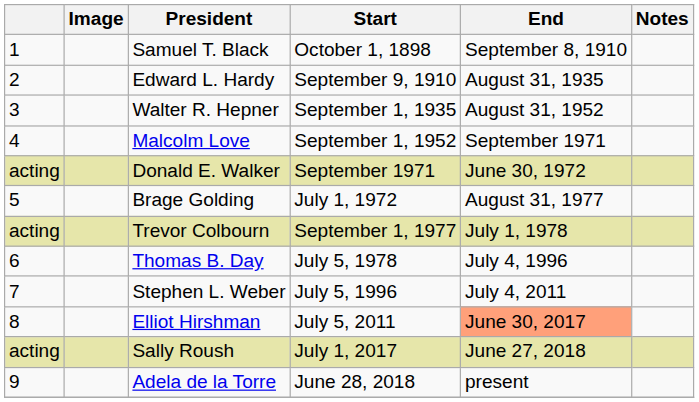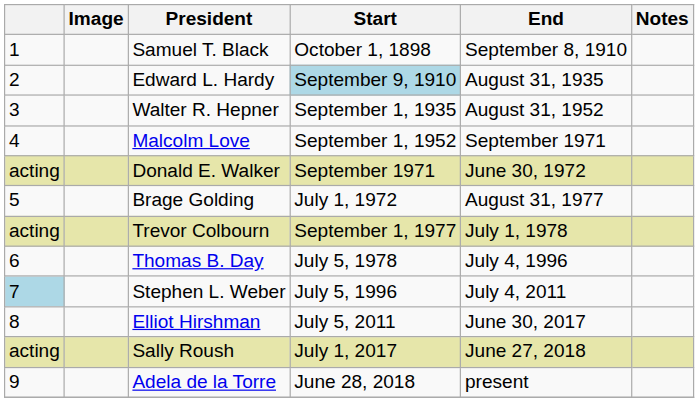Edward L. Hardy | Start: no background -> lightblue background
Stephen L. Weber | column 1: no background -> lightblue background
Elliot Hirshman | End: lightsalmon background -> no background
